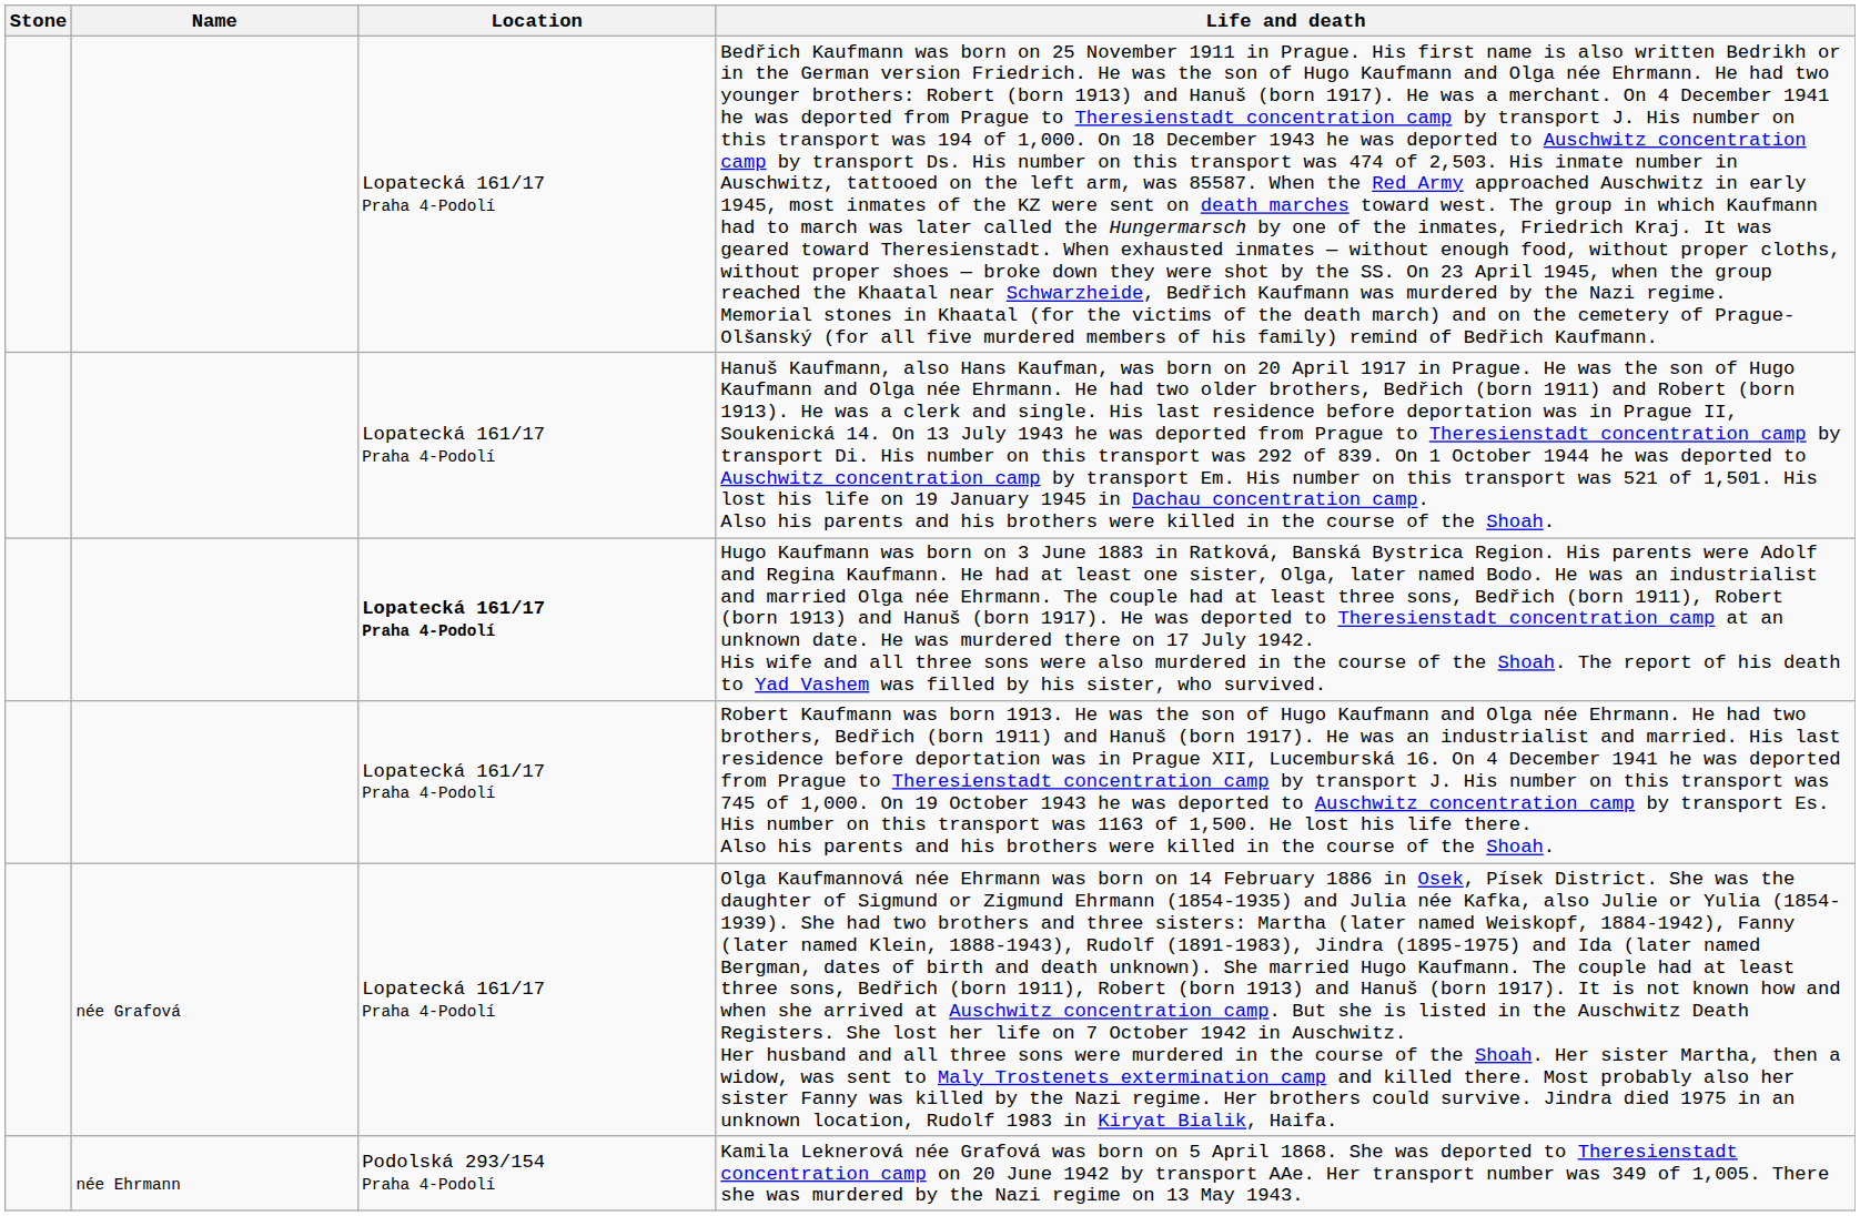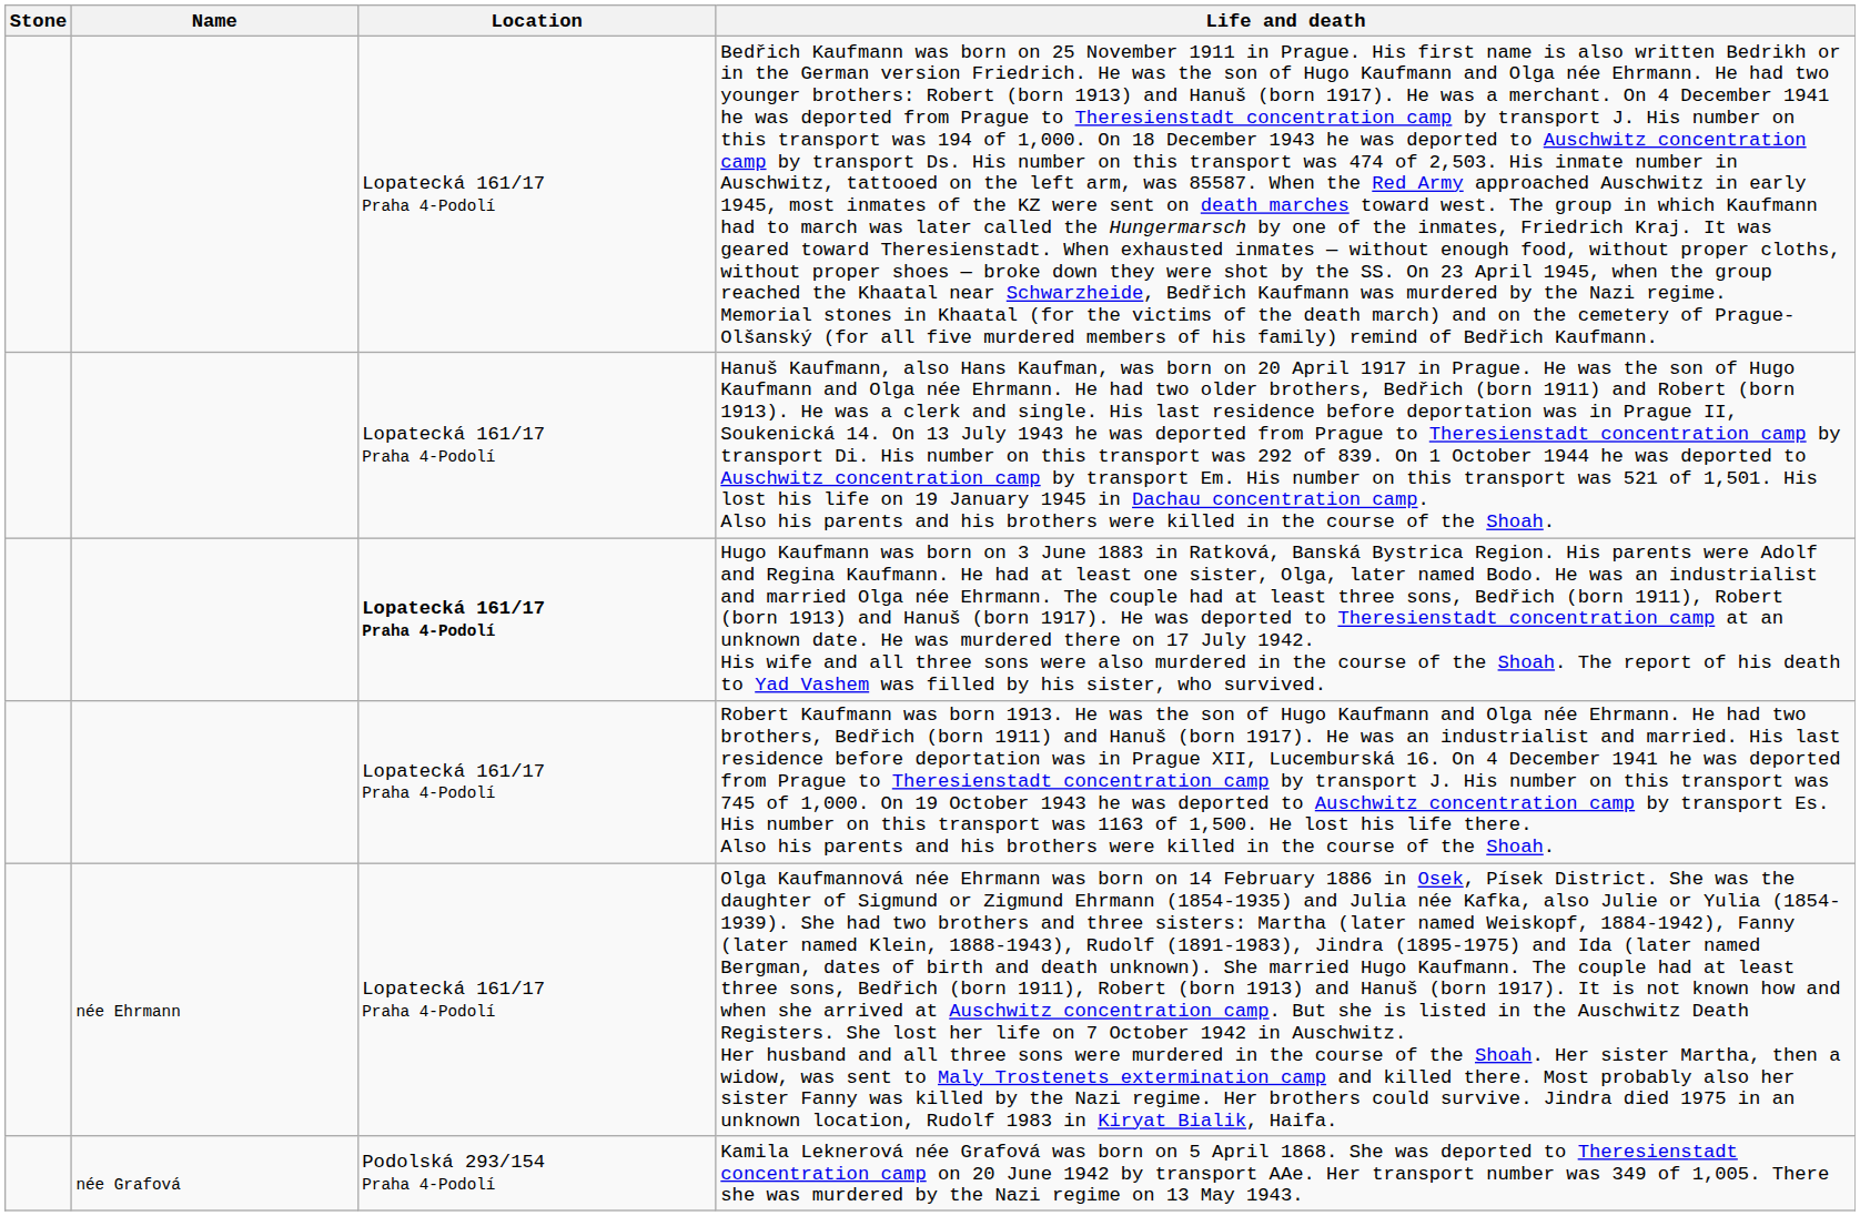row 6 | Name: née Grafová -> née Ehrmann
row 7 | Name: née Ehrmann -> née Grafová
